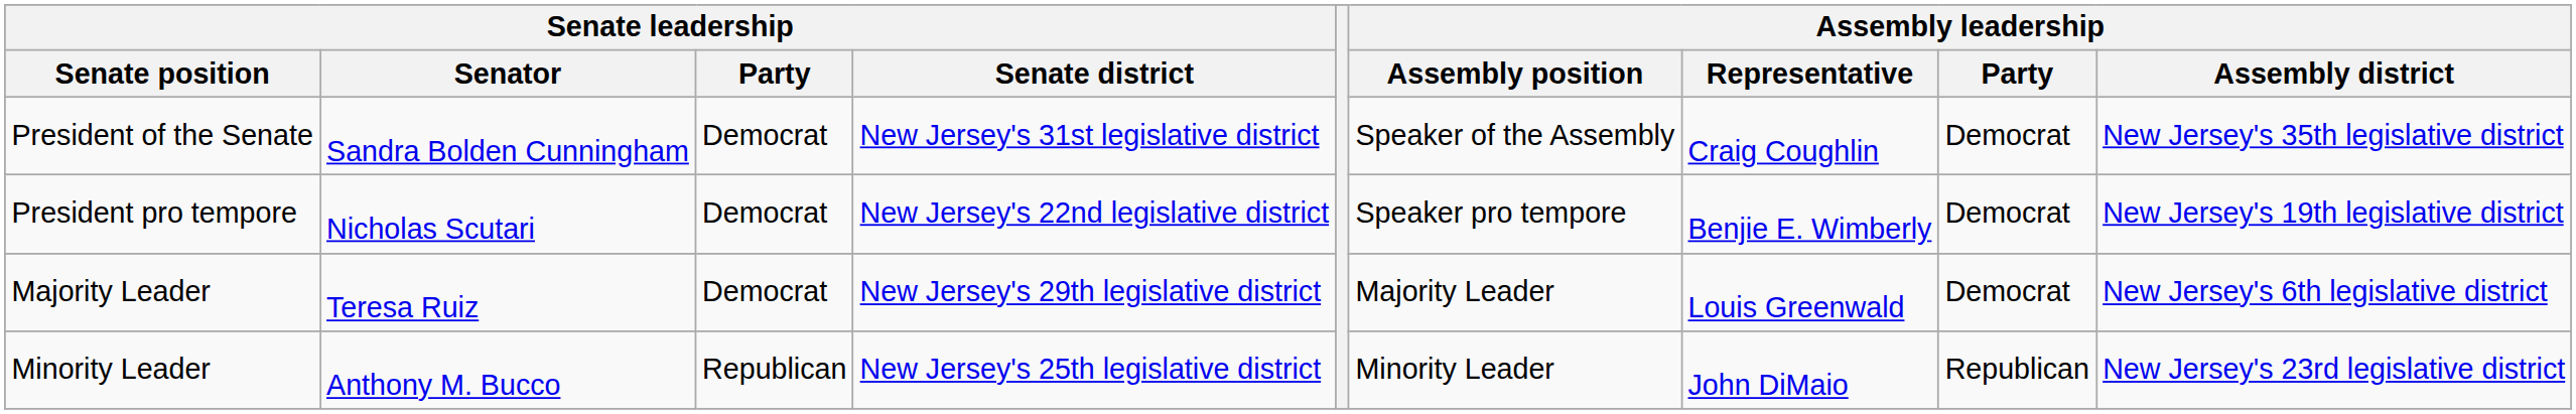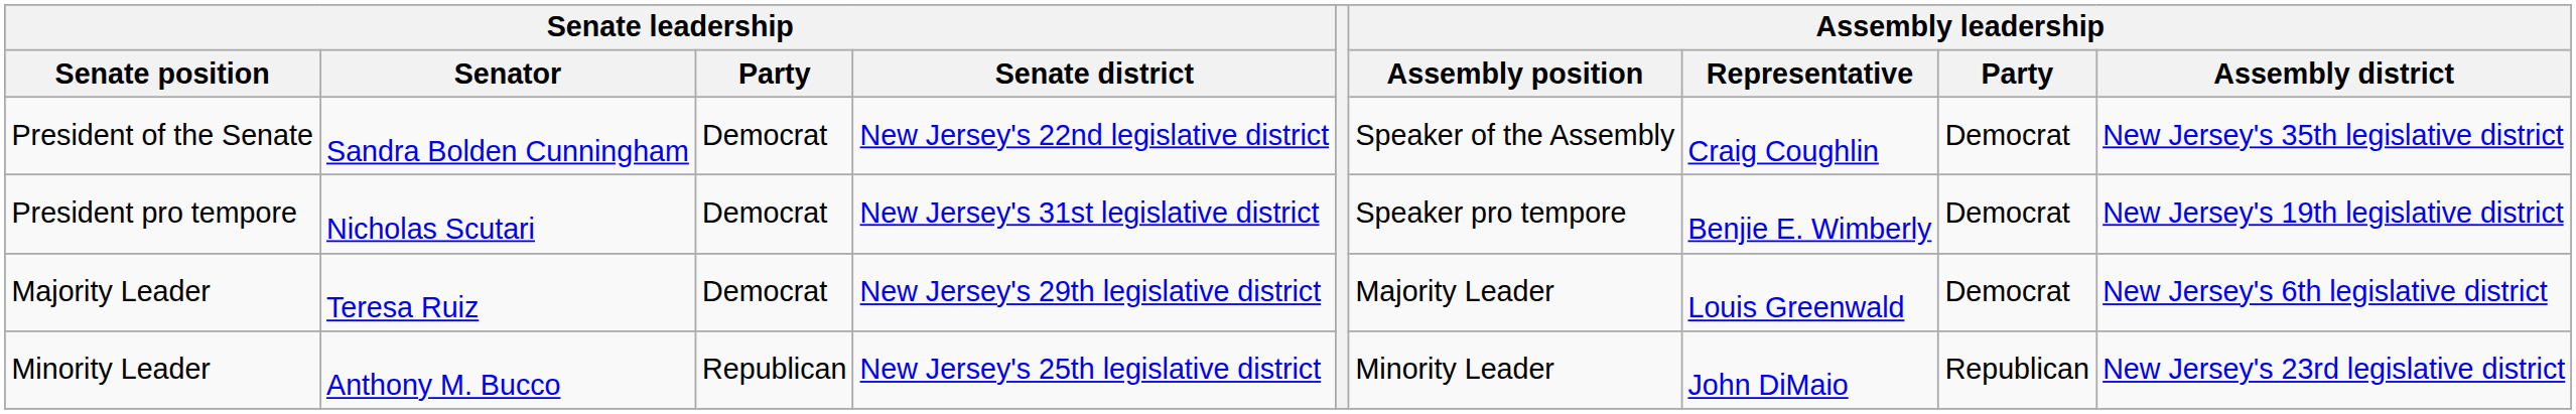President of the Senate | Senate leadership / Senate district: New Jersey's 31st legislative district -> New Jersey's 22nd legislative district
President pro tempore | Senate leadership / Senate district: New Jersey's 22nd legislative district -> New Jersey's 31st legislative district
